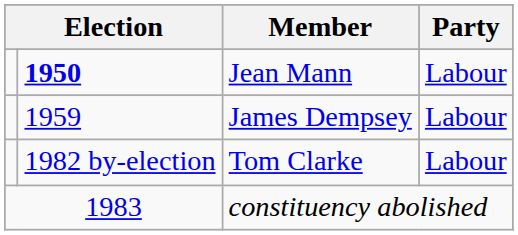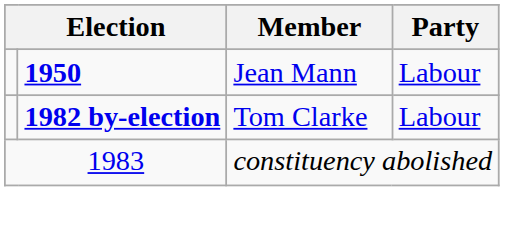- row: 1959 | James Dempsey | Labour
Tom Clarke | column 2: normal -> bold
